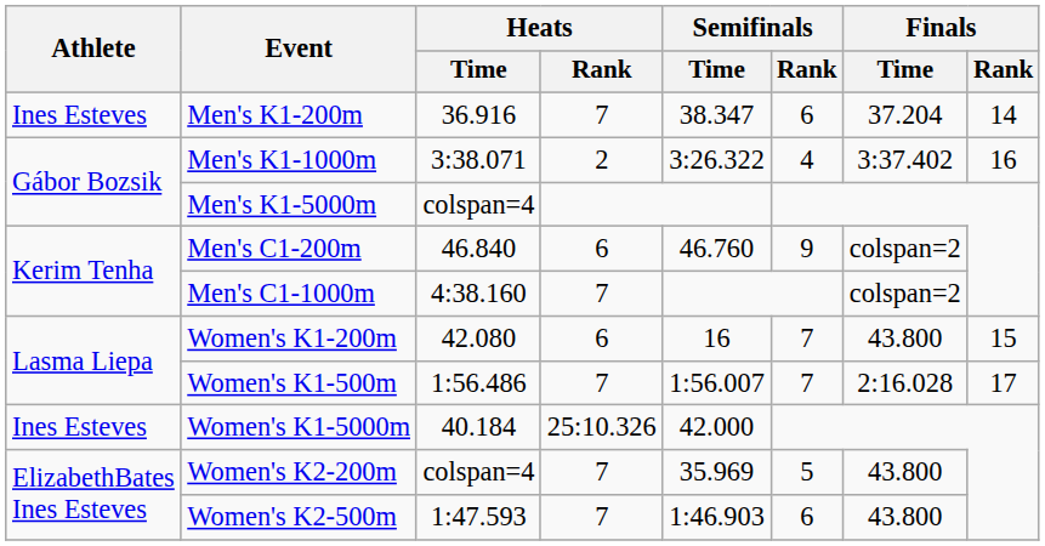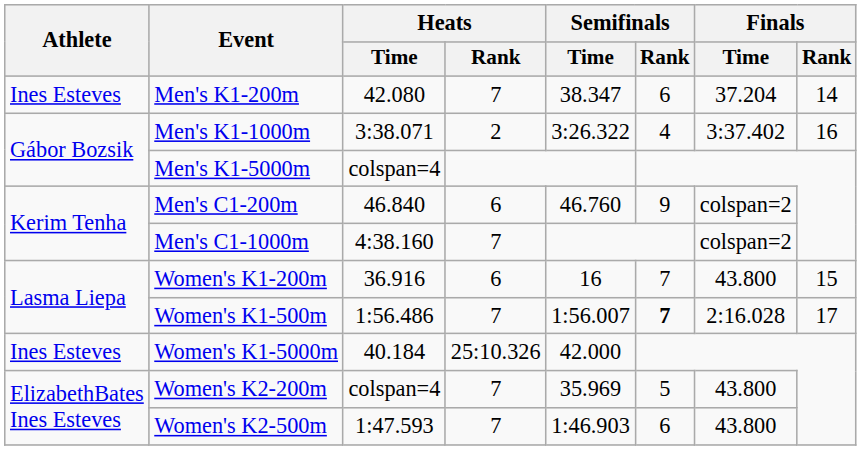Men's K1-200m | Heats / Time: 36.916 -> 42.080
Women's K1-200m | Heats / Time: 42.080 -> 36.916
Women's K1-500m | Semifinals / Rank: normal -> bold
